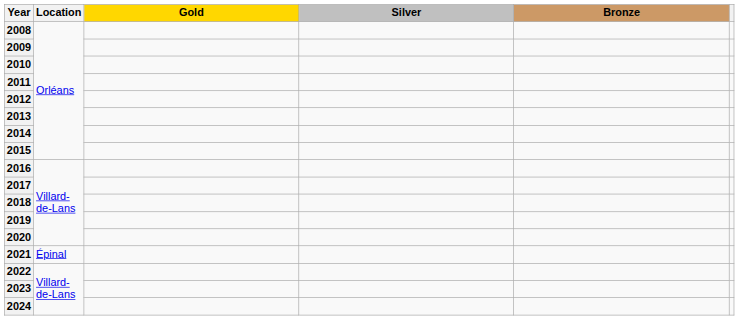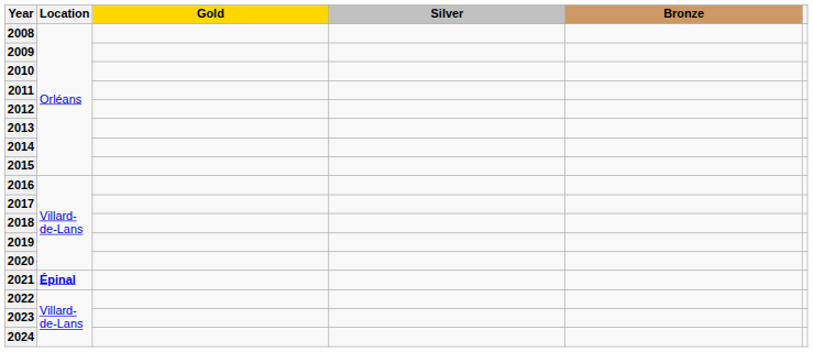2021 | Location: normal -> bold
